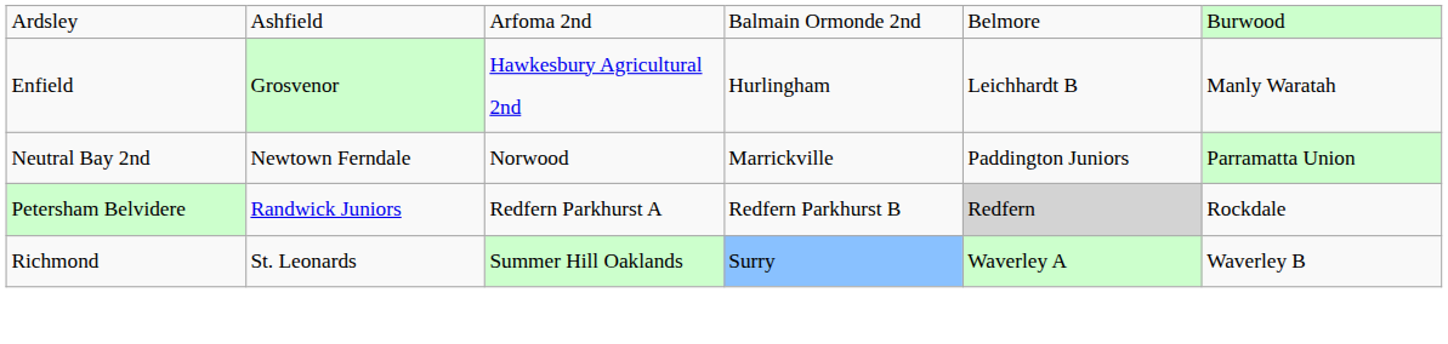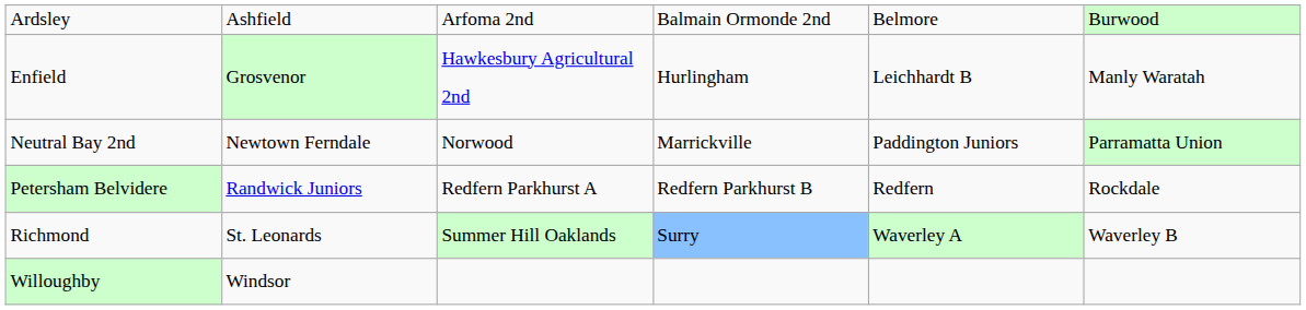Petersham Belvidere | column 5: lightgrey background -> no background
+ row: Willoughby | Windsor
